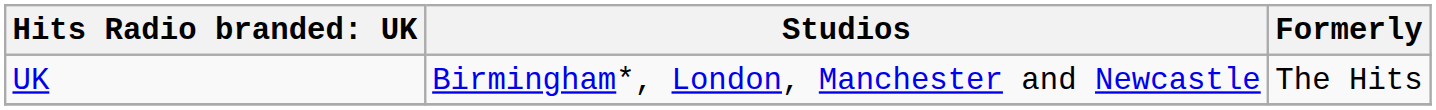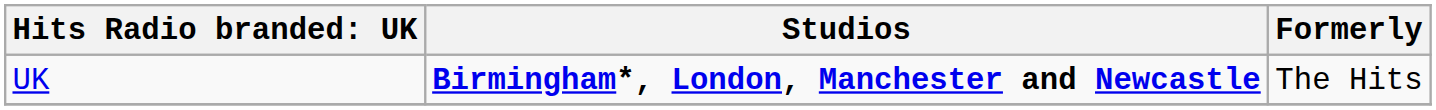UK | Studios: normal -> bold
